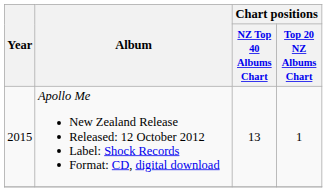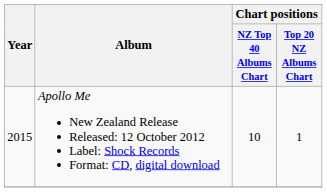row 3 | Chart positions / NZ Top 40 Albums Chart: 13 -> 10
